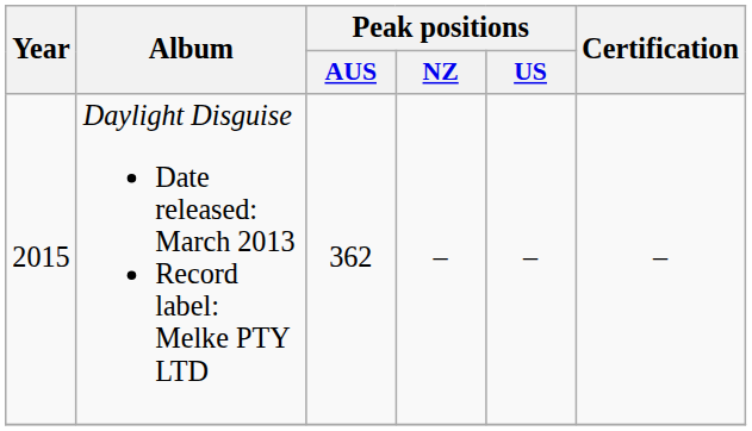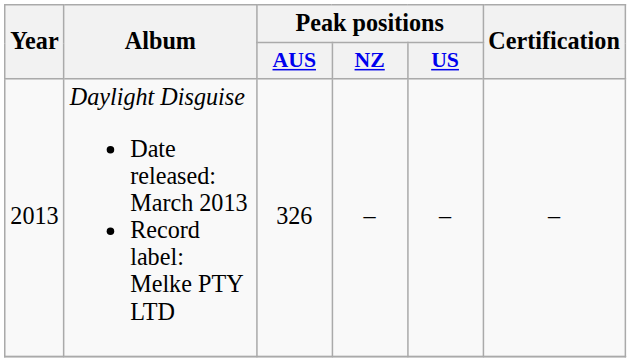row 3 | Year: 2015 -> 2013
row 3 | Peak positions / AUS: 362 -> 326
